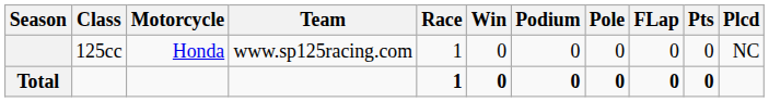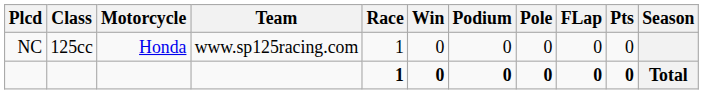columns swapped: Season <-> Plcd
